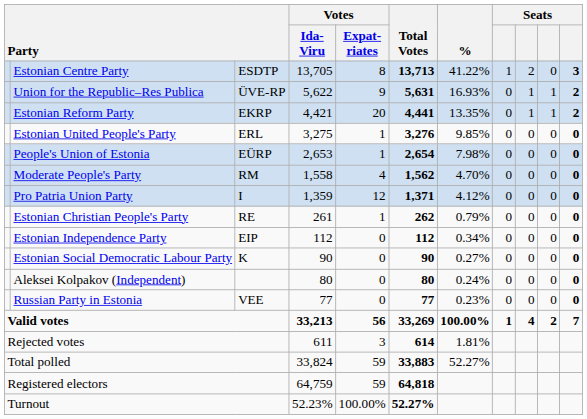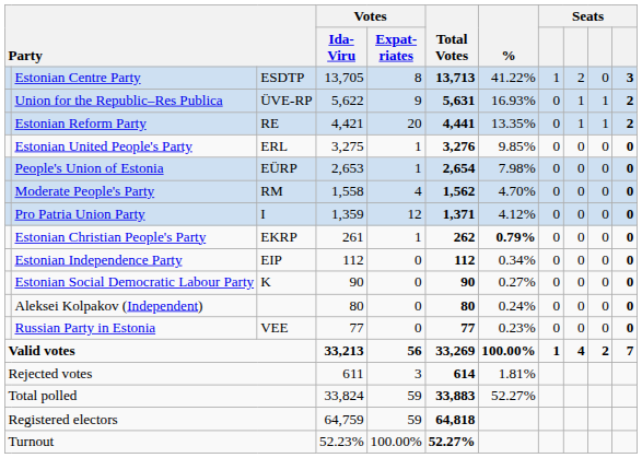Estonian Reform Party | column 3: EKRP -> RE
Estonian Christian People's Party | column 3: RE -> EKRP
Estonian Christian People's Party | %: normal -> bold
